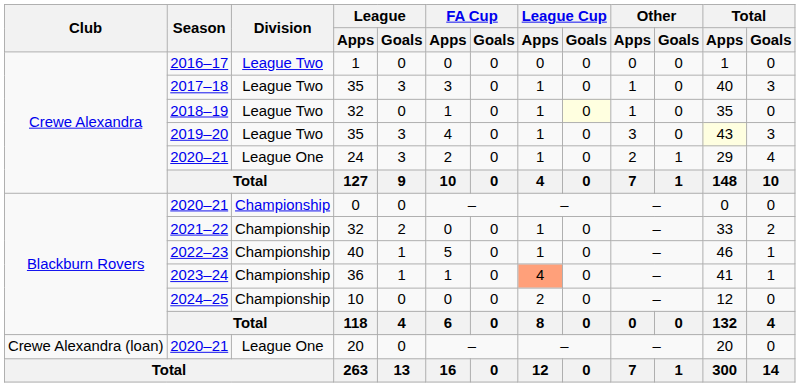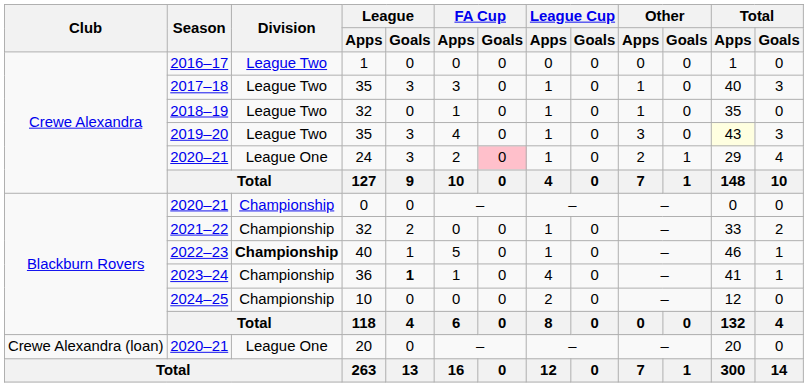2018–19 | League Cup / Goals: lightyellow background -> no background
2020–21 / 24 | FA Cup / Goals: no background -> pink background
2022–23 | Division: normal -> bold
2023–24 | League / Goals: normal -> bold
2023–24 | League Cup / Apps: lightsalmon background -> no background
